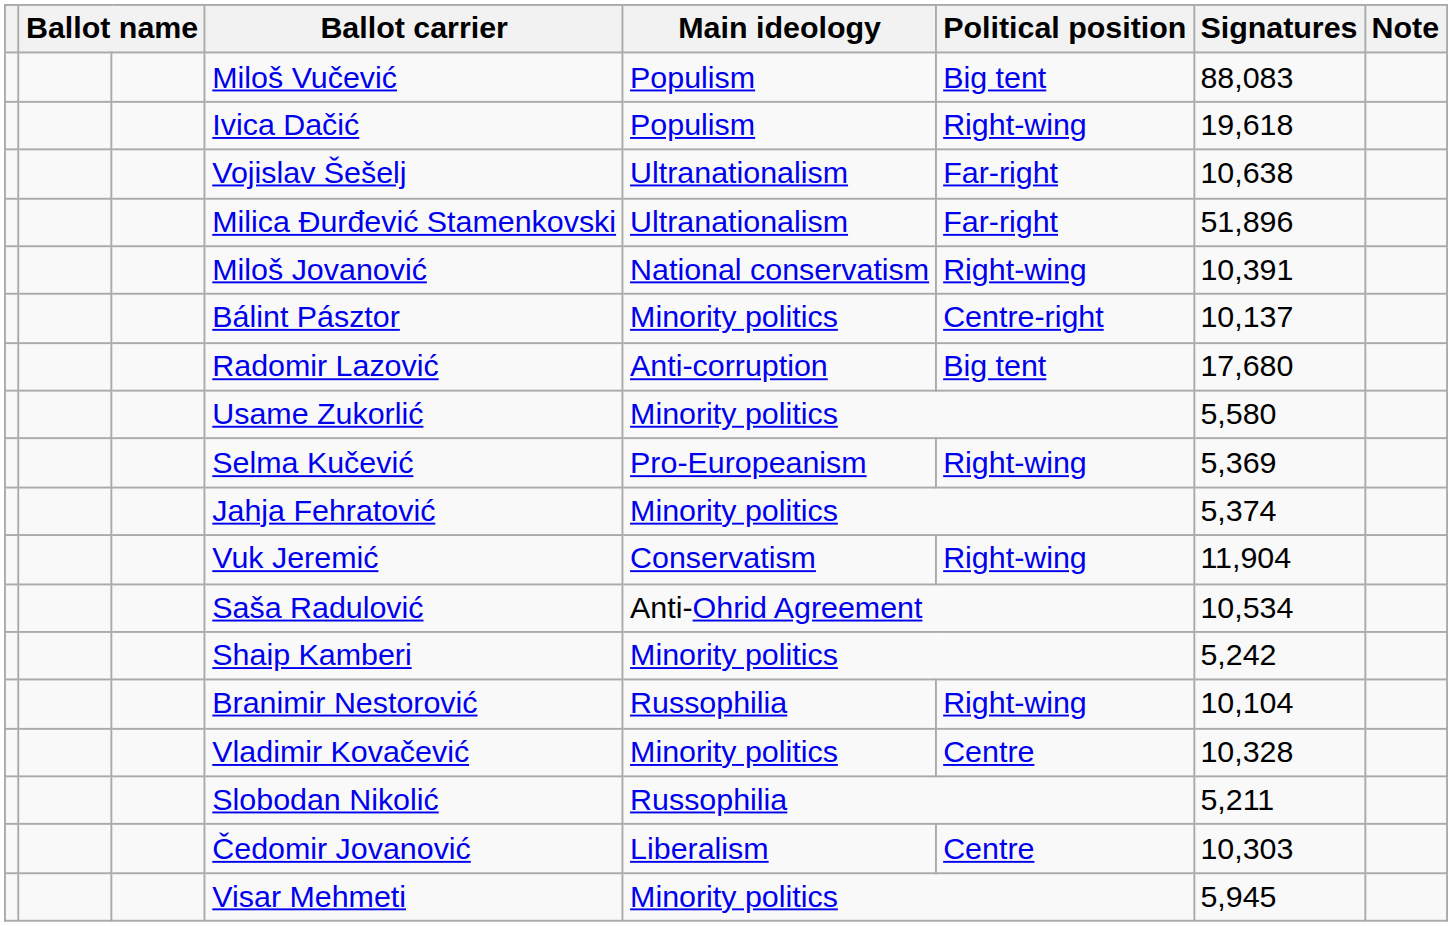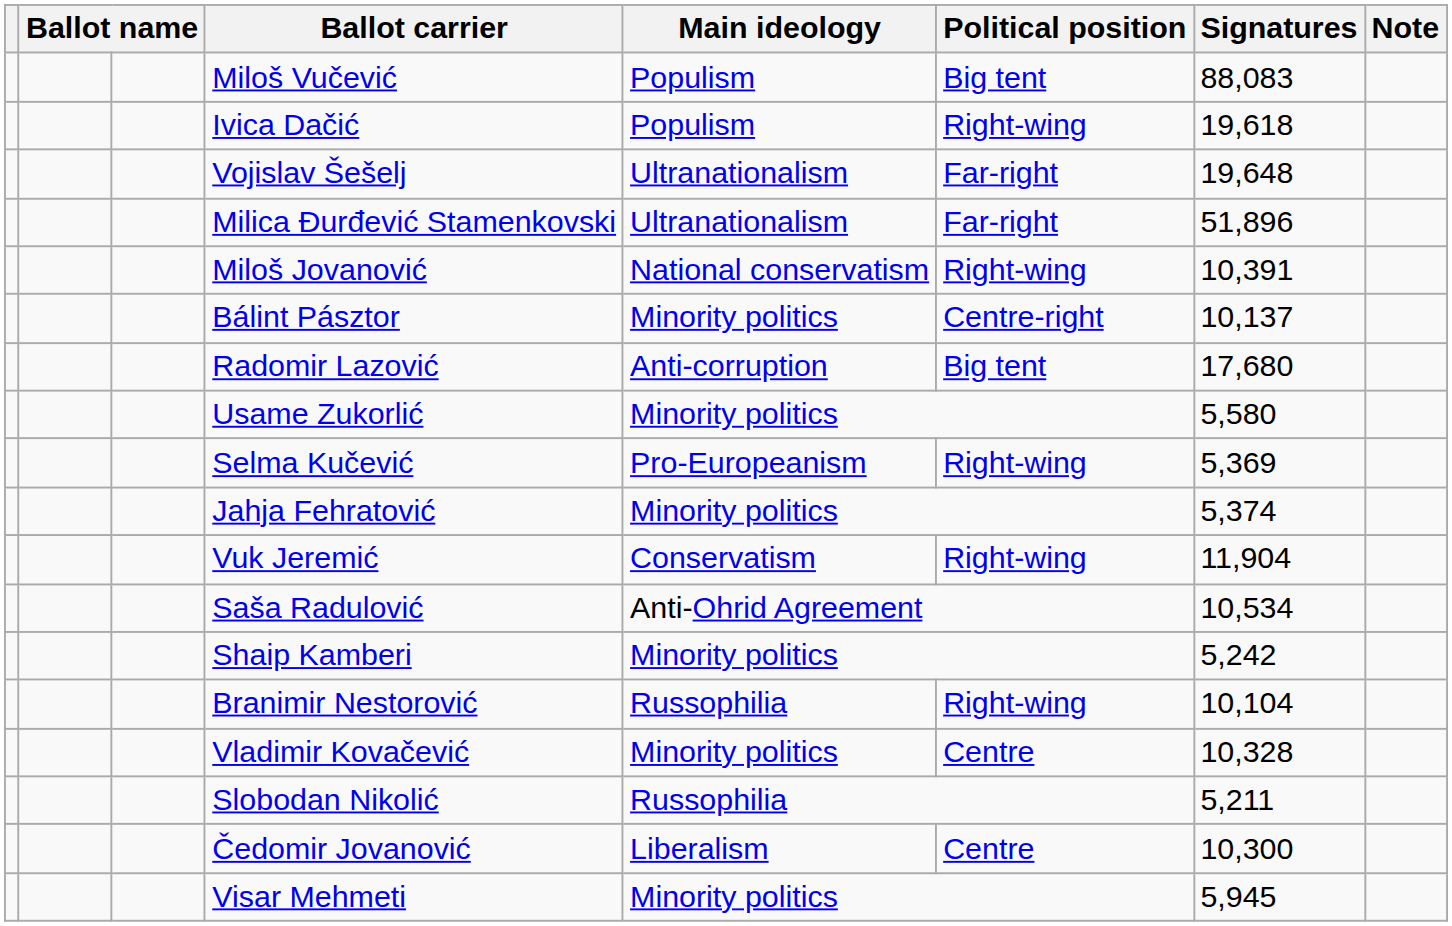Vojislav Šešelj | Signatures: 10,638 -> 19,648
Čedomir Jovanović | Signatures: 10,303 -> 10,300
